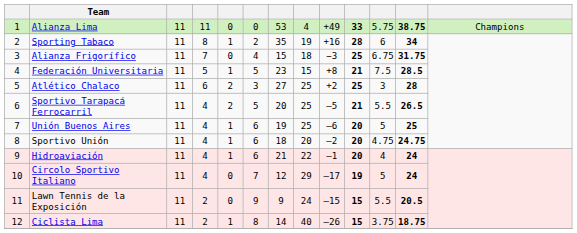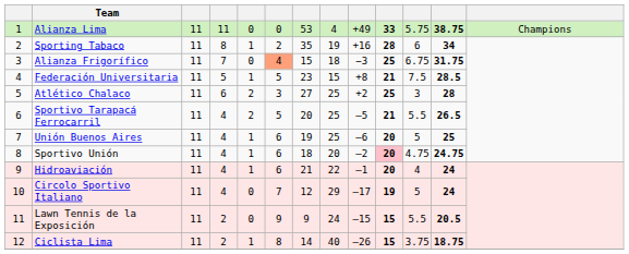Alianza Frigorífico | column 6: no background -> lightsalmon background
Sportivo Unión | column 10: no background -> pink background
